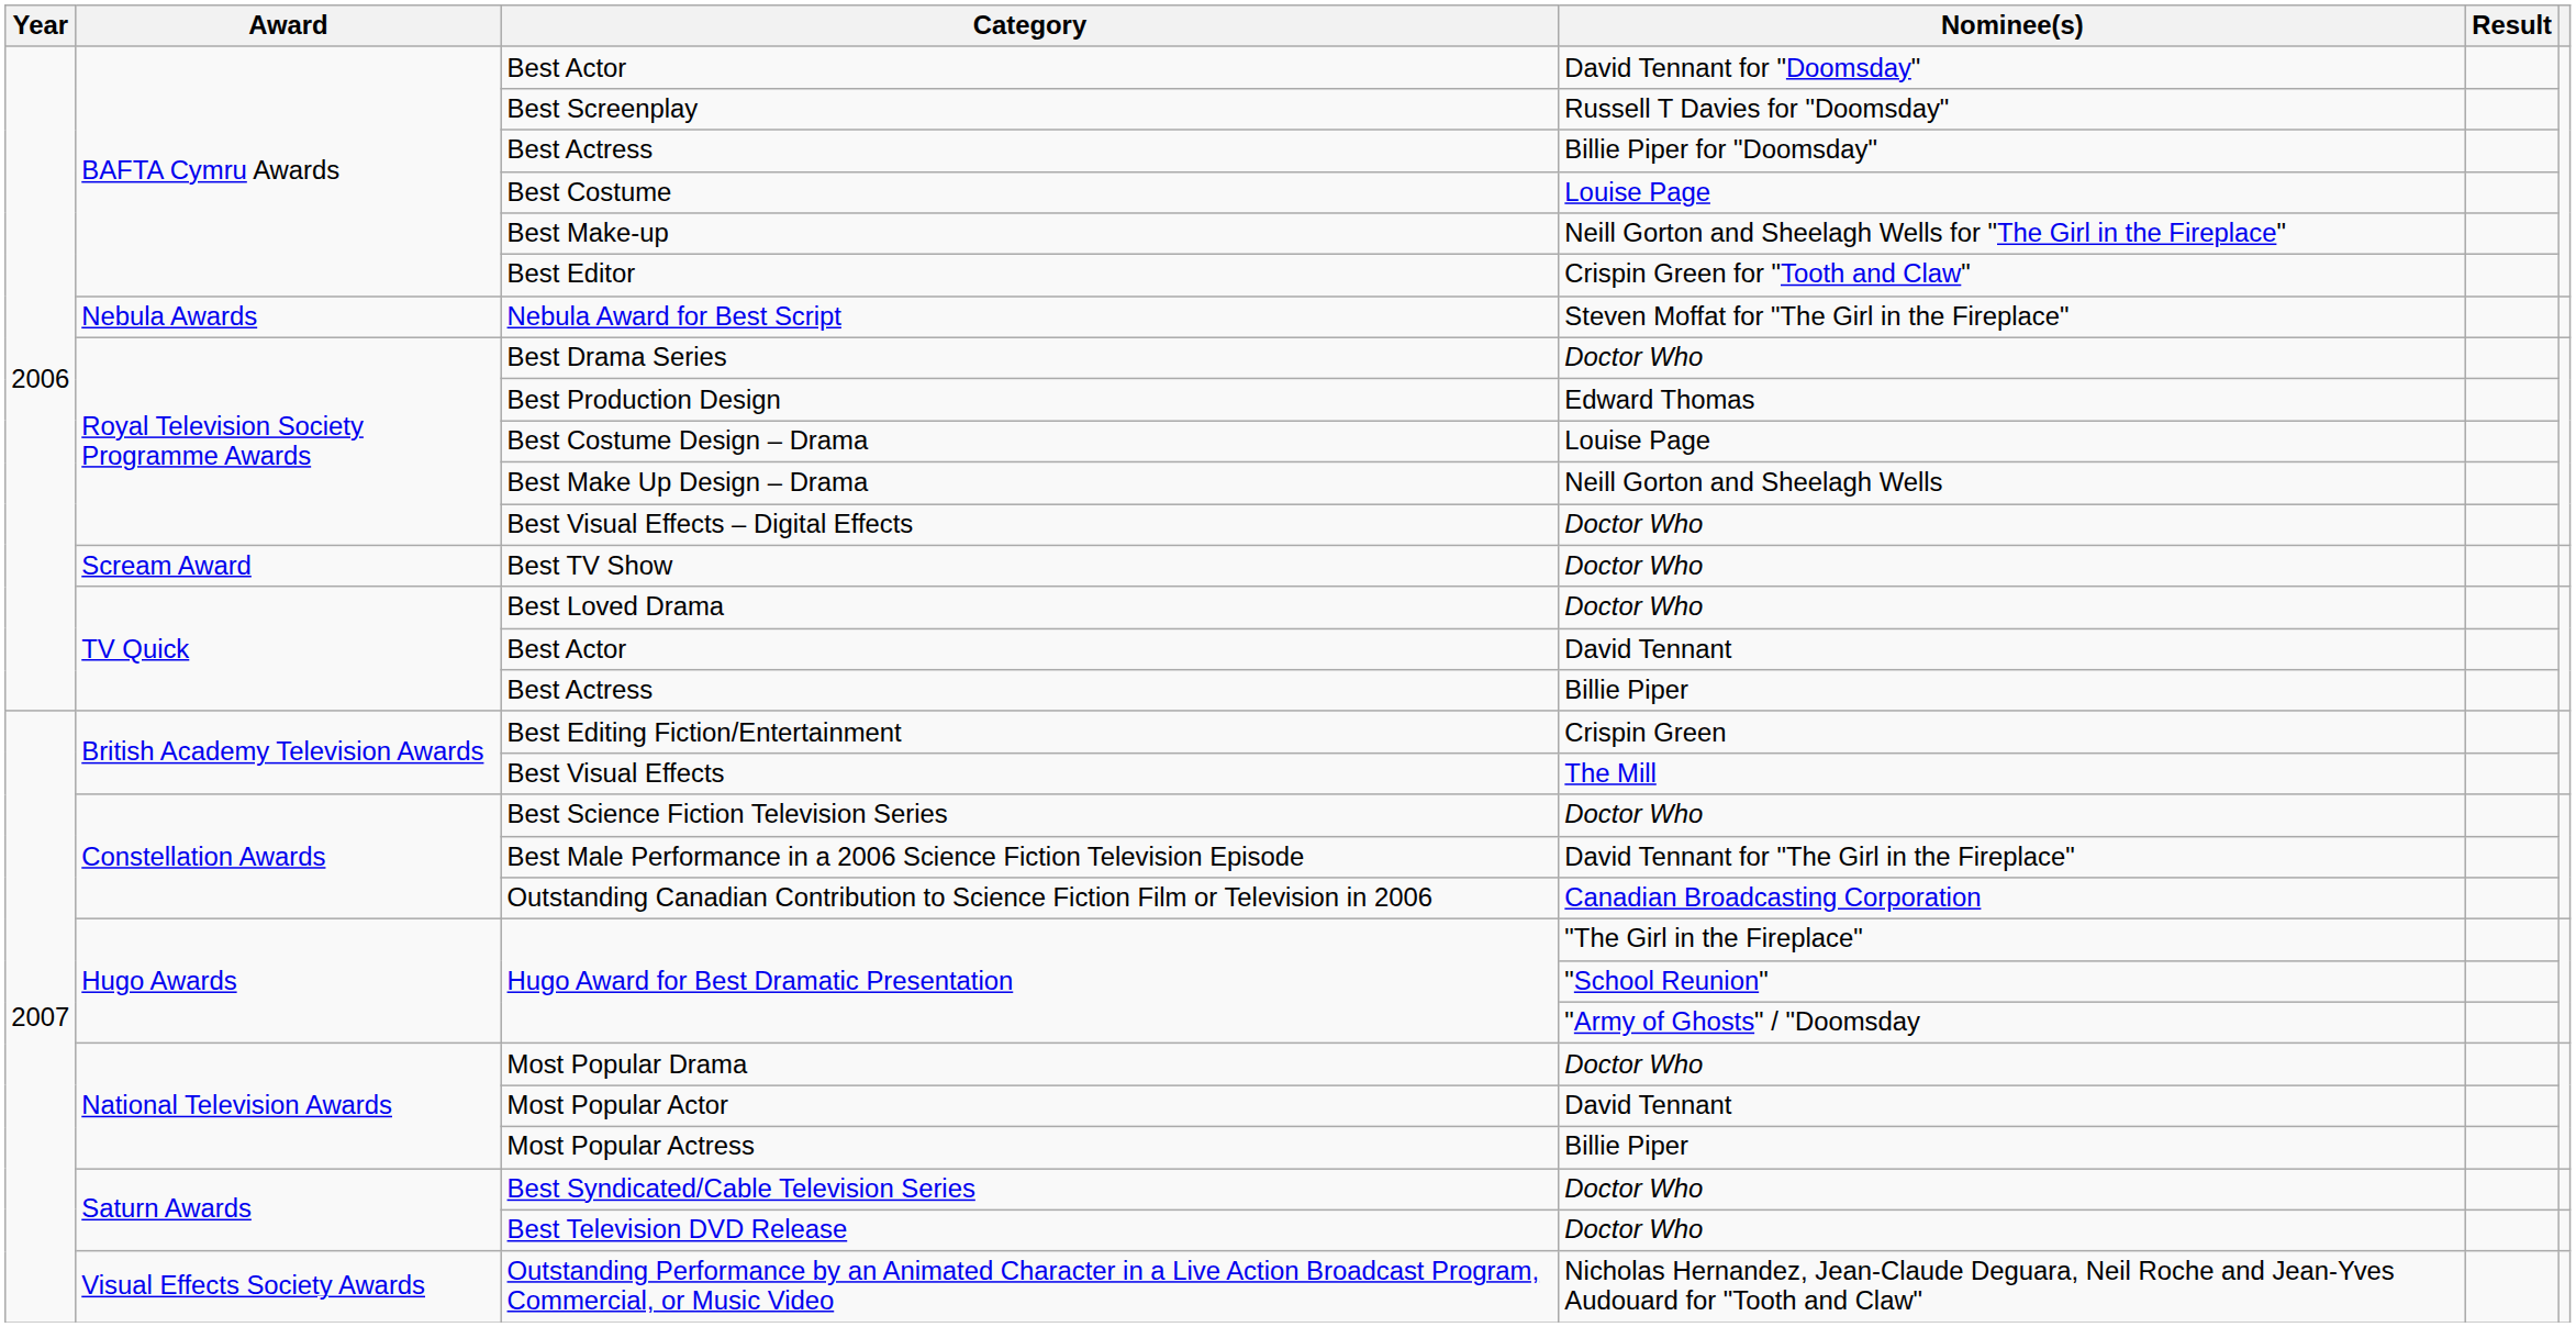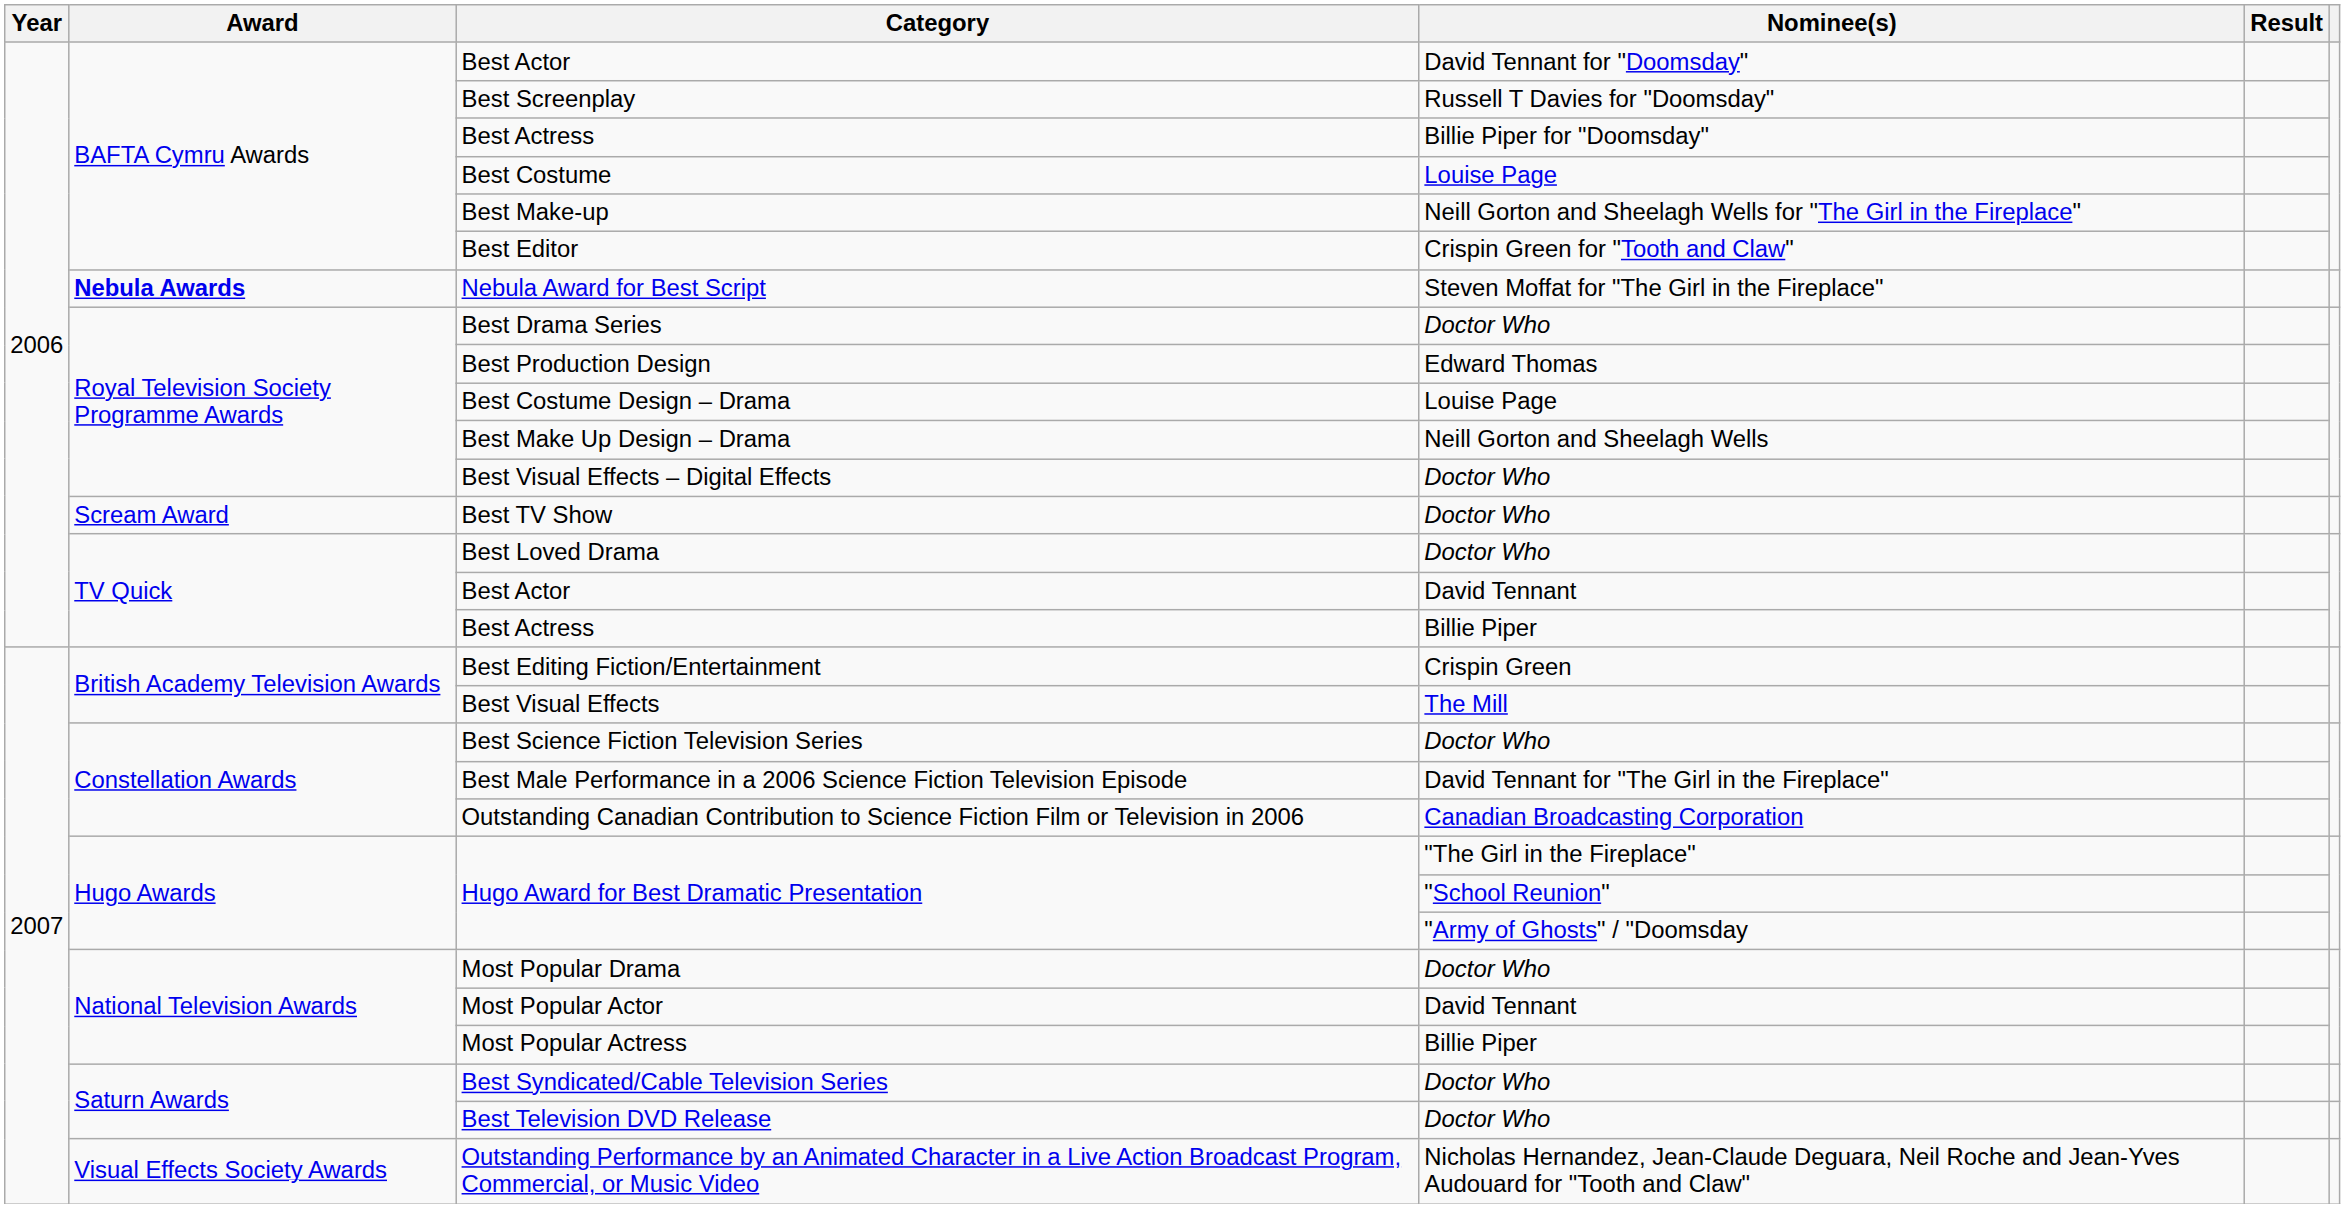Nebula Award for Best Script | Award: normal -> bold
